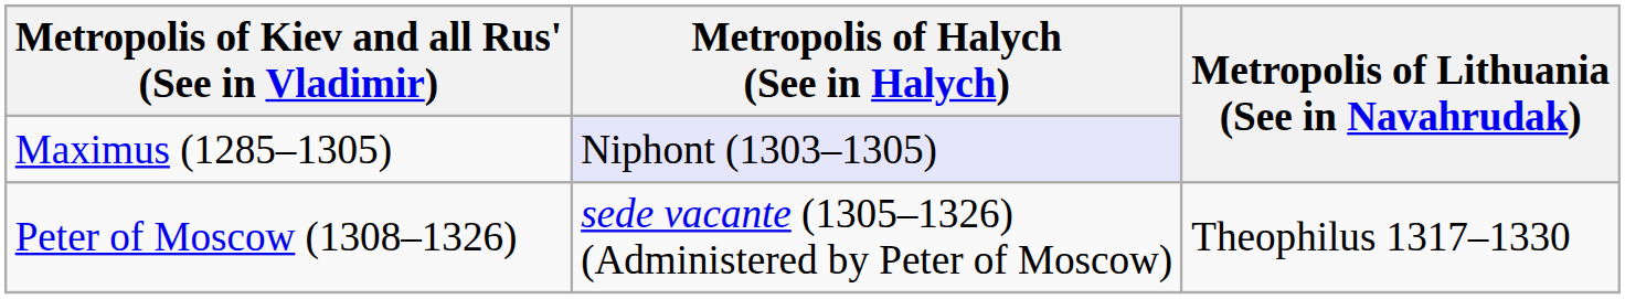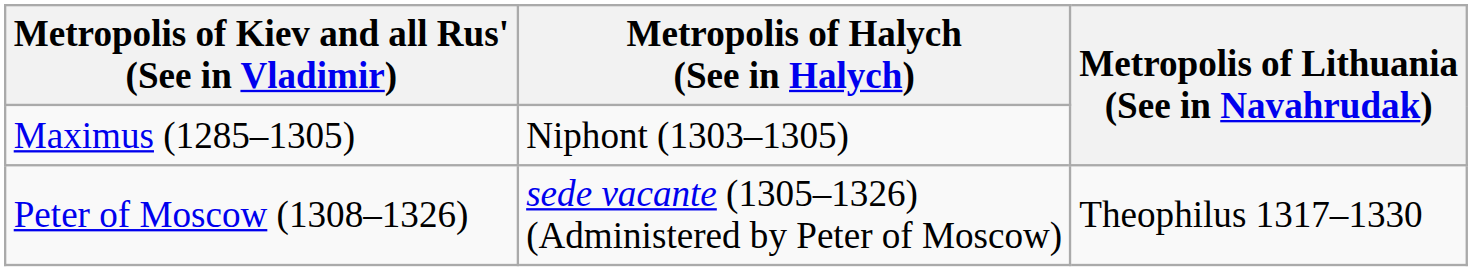Maximus (1285–1305) | Metropolis of Halych (See in Halych): lavender background -> no background
